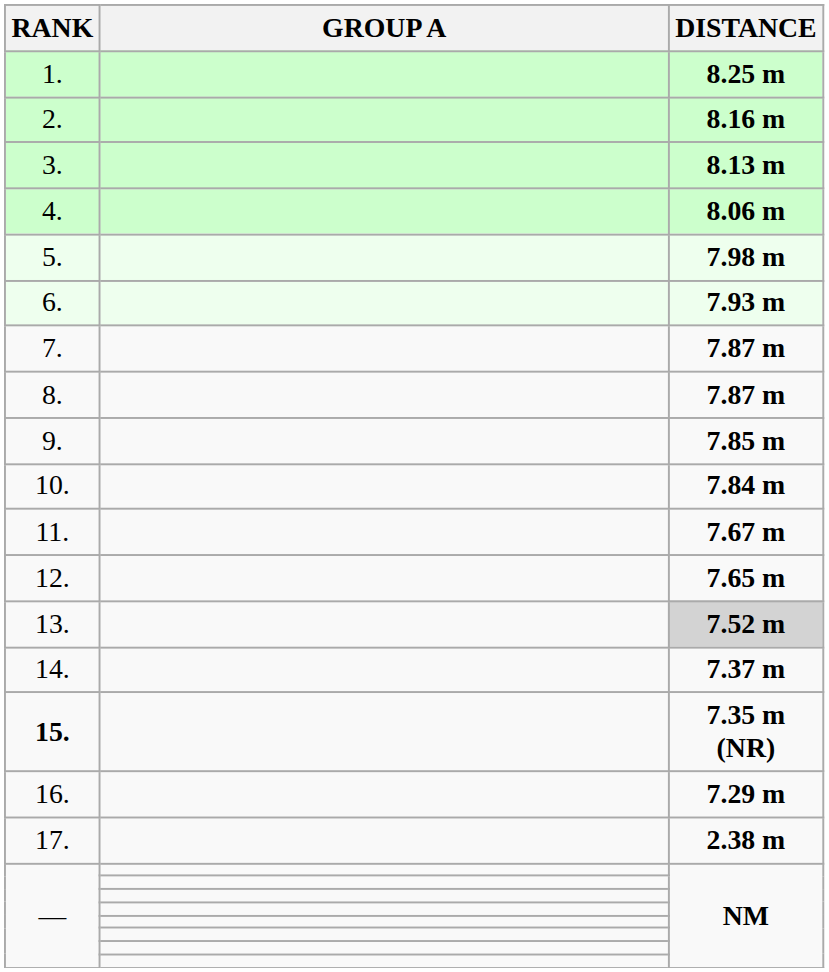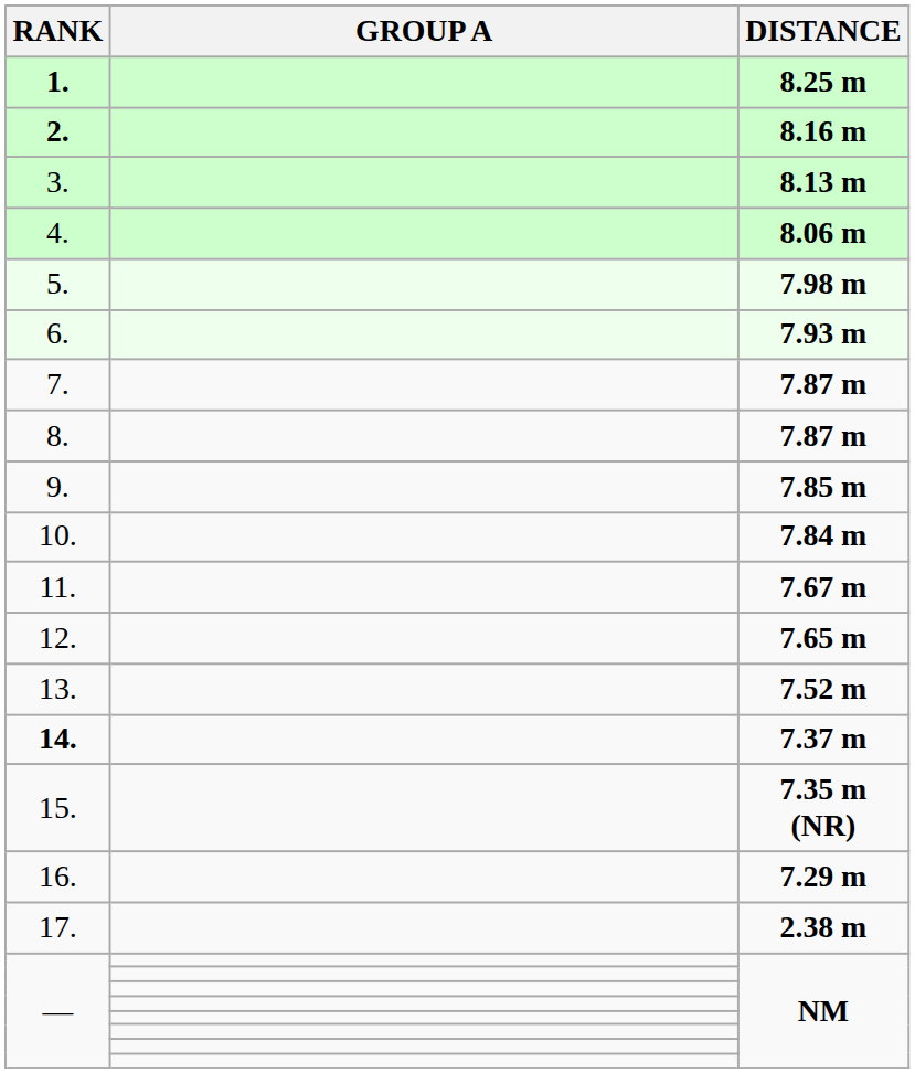1. | RANK: normal -> bold
2. | RANK: normal -> bold
13. | DISTANCE: lightgrey background -> no background
14. | RANK: normal -> bold
15. | RANK: bold -> normal
